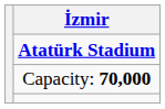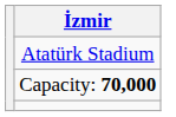Atatürk Stadium | İzmir: bold -> normal
